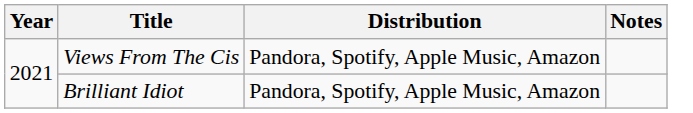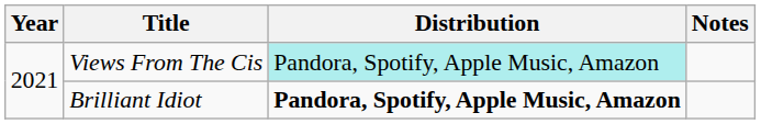Views From The Cis | Distribution: no background -> paleturquoise background
Brilliant Idiot | Distribution: normal -> bold
